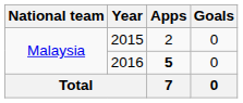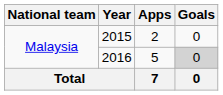2016 | Apps: bold -> normal
2016 | Goals: no background -> lightgrey background
